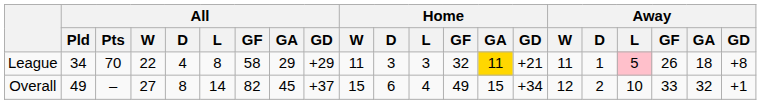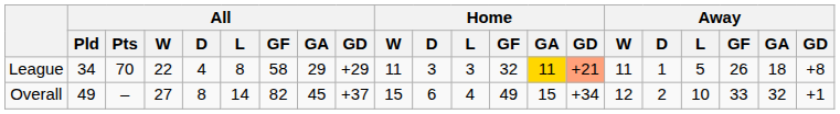League | Home / GD: no background -> lightsalmon background
League | Away / L: pink background -> no background
